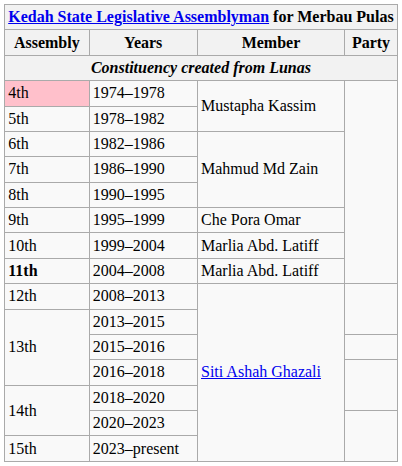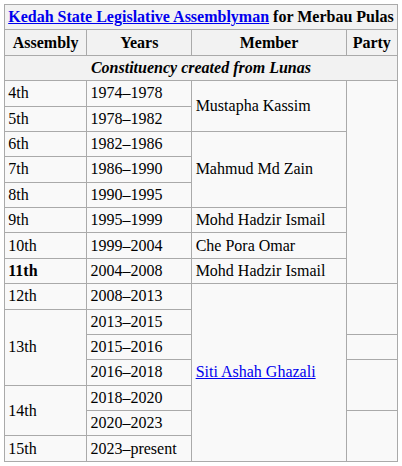1974–1978 | Assembly: pink background -> no background
1995–1999 | Member: Che Pora Omar -> Mohd Hadzir Ismail
1999–2004 | Member: Marlia Abd. Latiff -> Che Pora Omar
2004–2008 | Member: Marlia Abd. Latiff -> Mohd Hadzir Ismail
